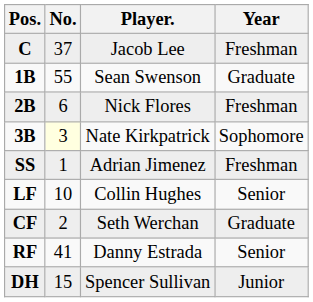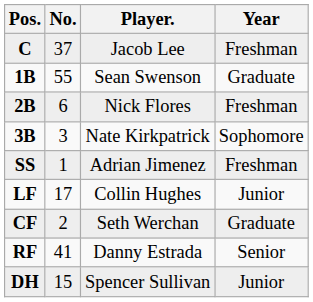3B | No.: lightyellow background -> no background
LF | No.: 10 -> 17
LF | Year: Senior -> Junior
